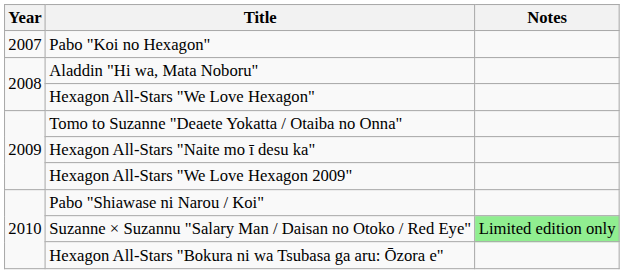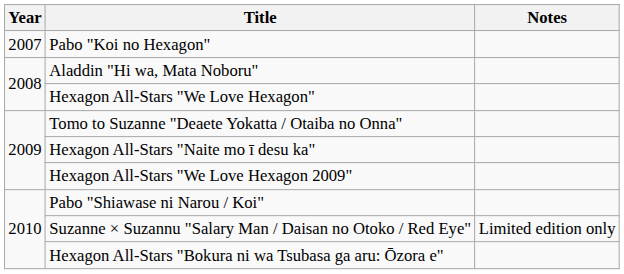Suzanne × Suzannu "Salary Man / Daisan no Otoko / Red Eye" | Notes: lightgreen background -> no background
